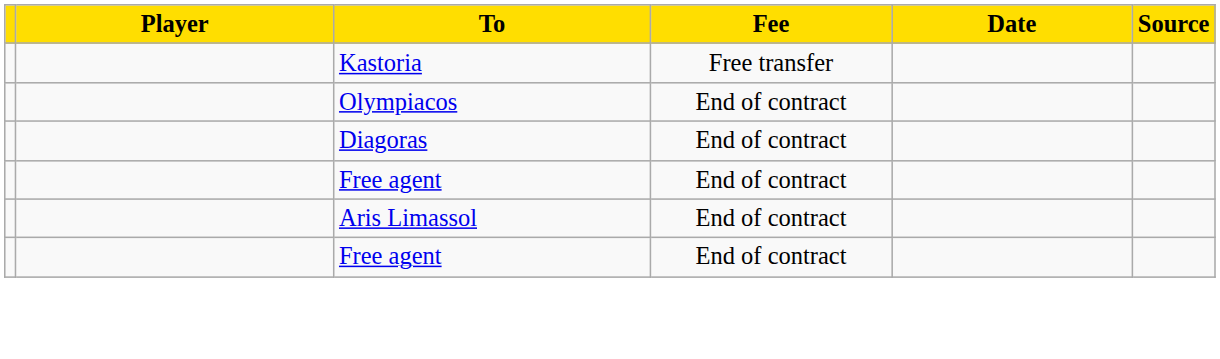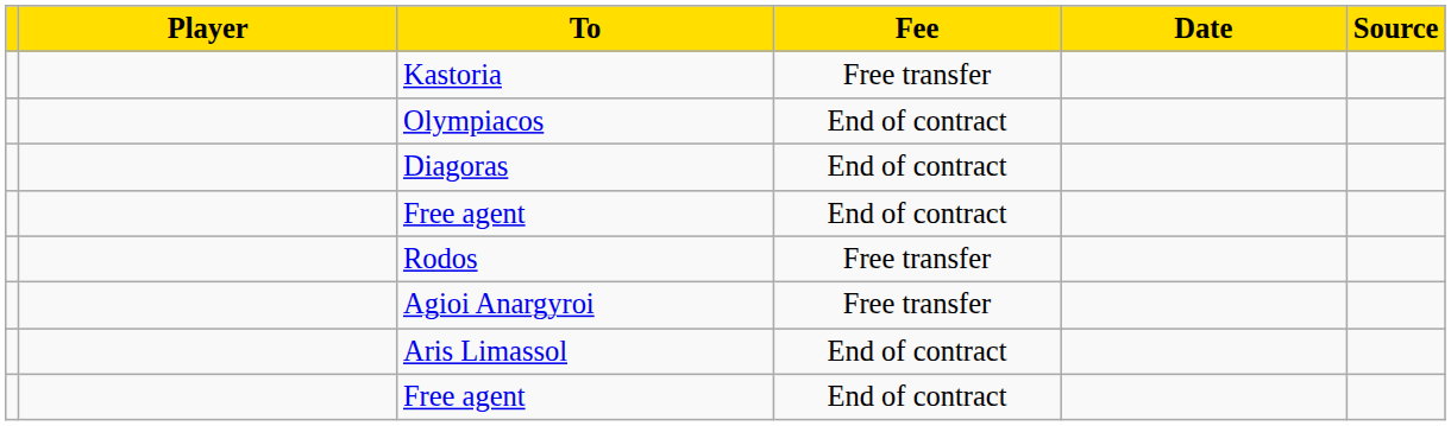+ row: Rodos | Free transfer
+ row: Agioi Anargyroi | Free transfer
